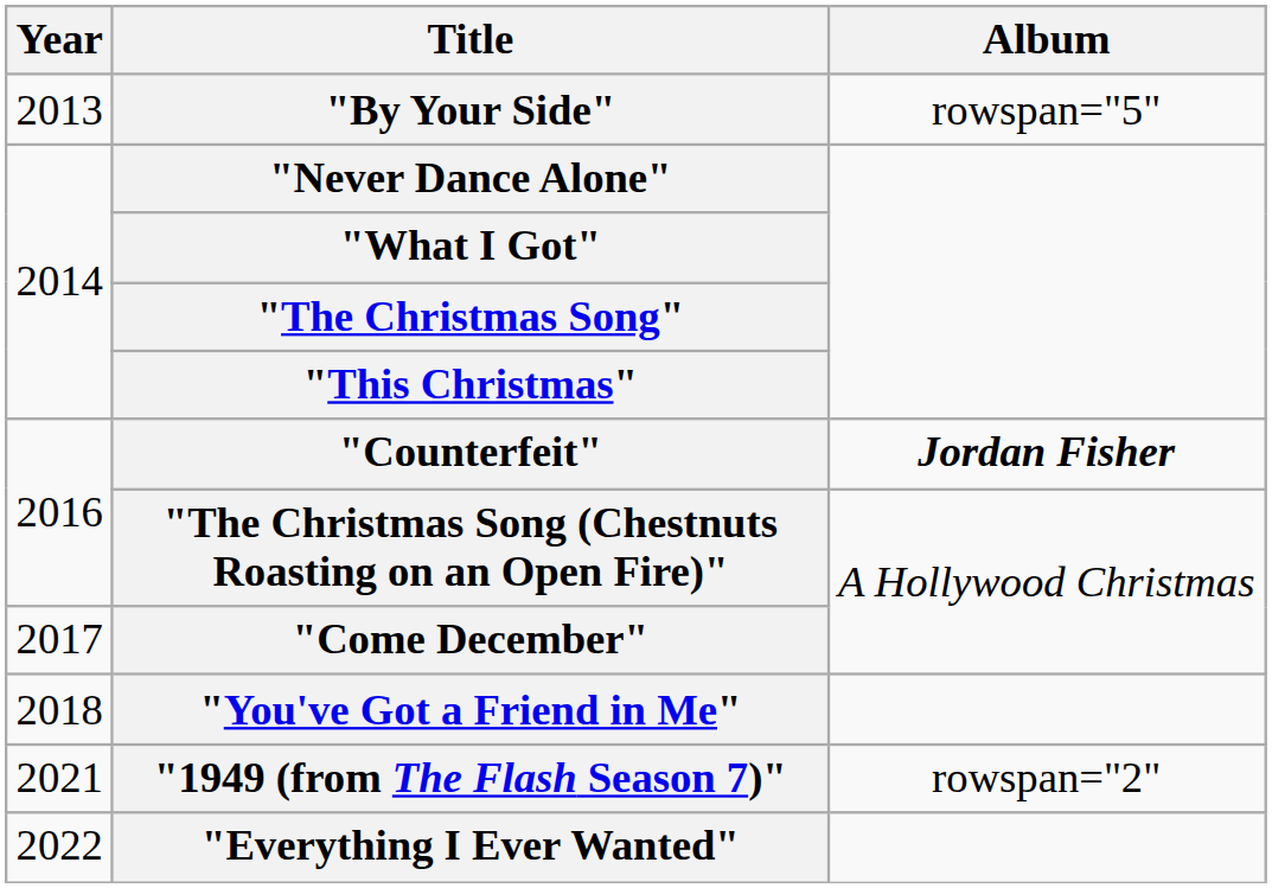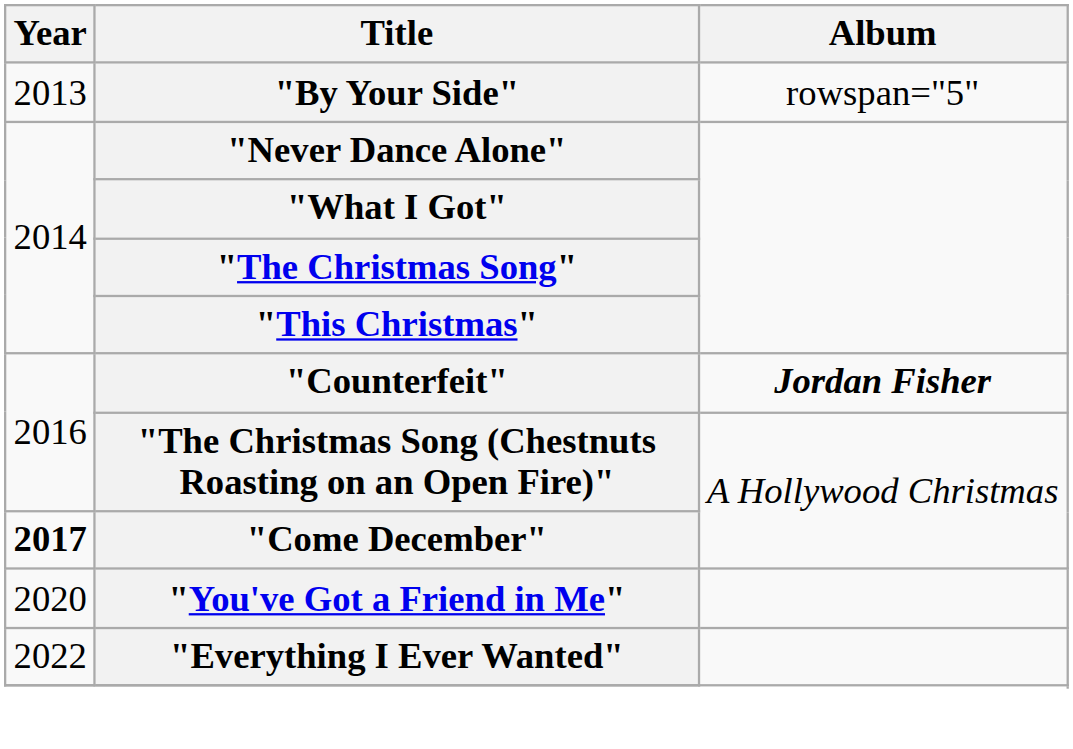"Come December" | Year: normal -> bold
"You've Got a Friend in Me" | Year: 2018 -> 2020
- row: 2021 | "1949 (from The Flash Season 7)" | rowspan="2"
